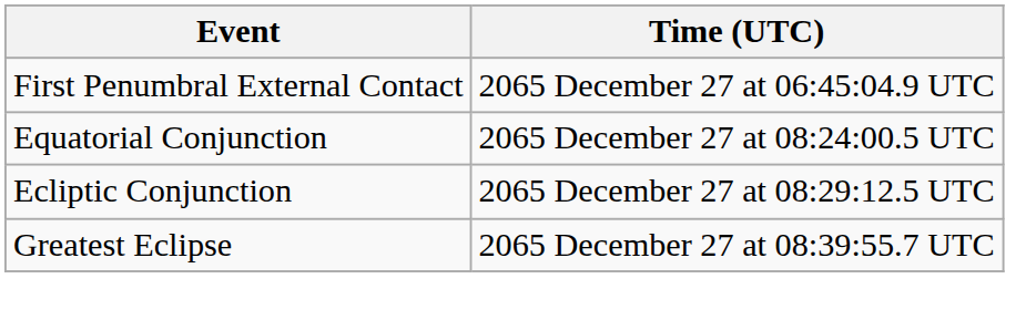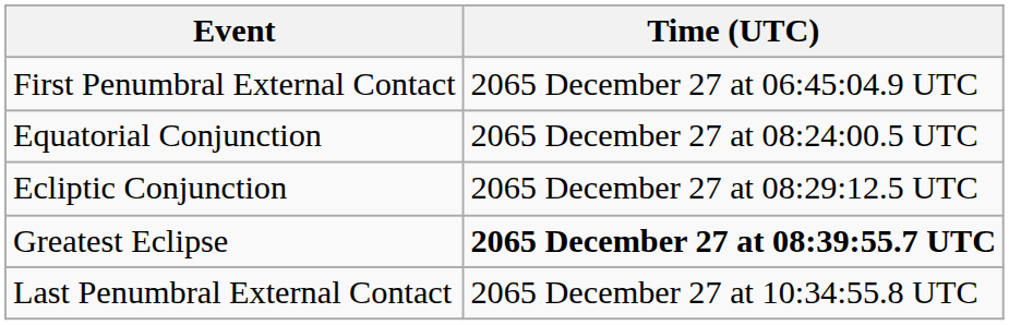Greatest Eclipse | Time (UTC): normal -> bold
+ row: Last Penumbral External Contact | 2065 December 27 at 10:34:55.8 UTC
